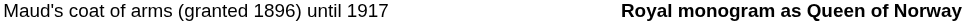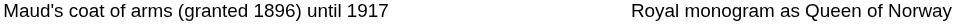Maud's coat of arms (granted 1896) until 1917 | column 2: bold -> normal
